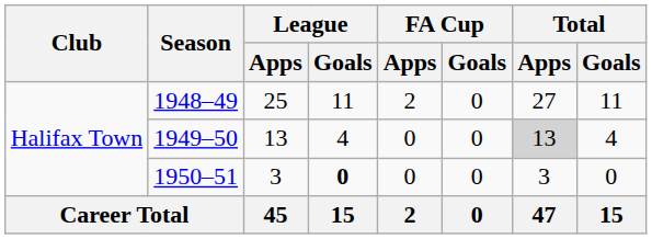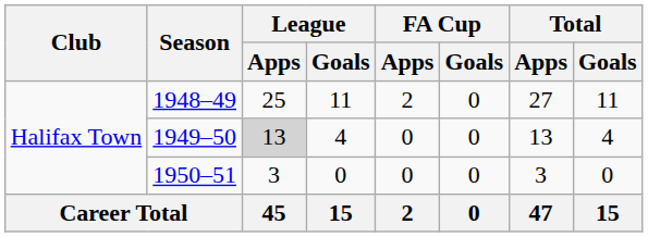1949–50 | League / Apps: no background -> lightgrey background
1949–50 | Total / Apps: lightgrey background -> no background
1950–51 | League / Goals: bold -> normal
